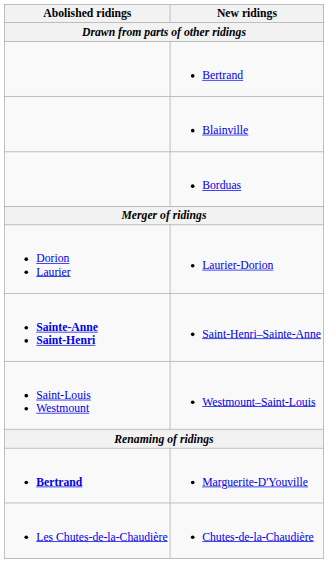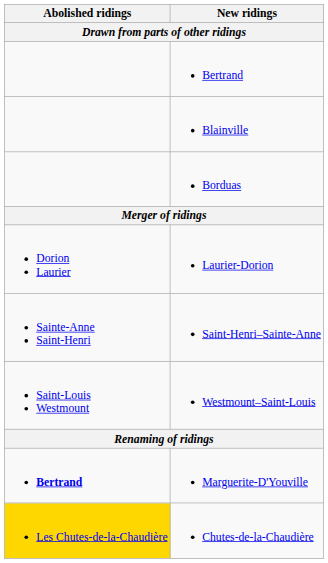Saint-Henri–Sainte-Anne | Abolished ridings / Drawn from parts of other ridings: bold -> normal
Chutes-de-la-Chaudière | Abolished ridings / Drawn from parts of other ridings: no background -> gold background
